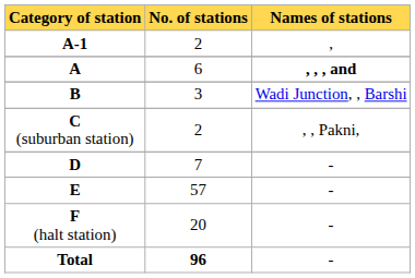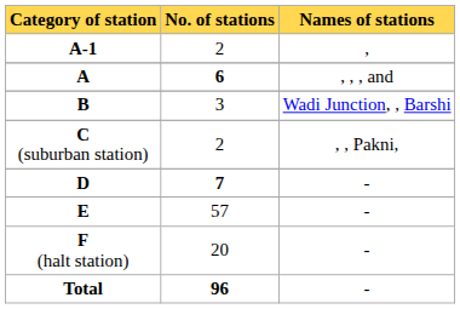A | No. of stations: normal -> bold
A | Names of stations: bold -> normal
D | No. of stations: normal -> bold
